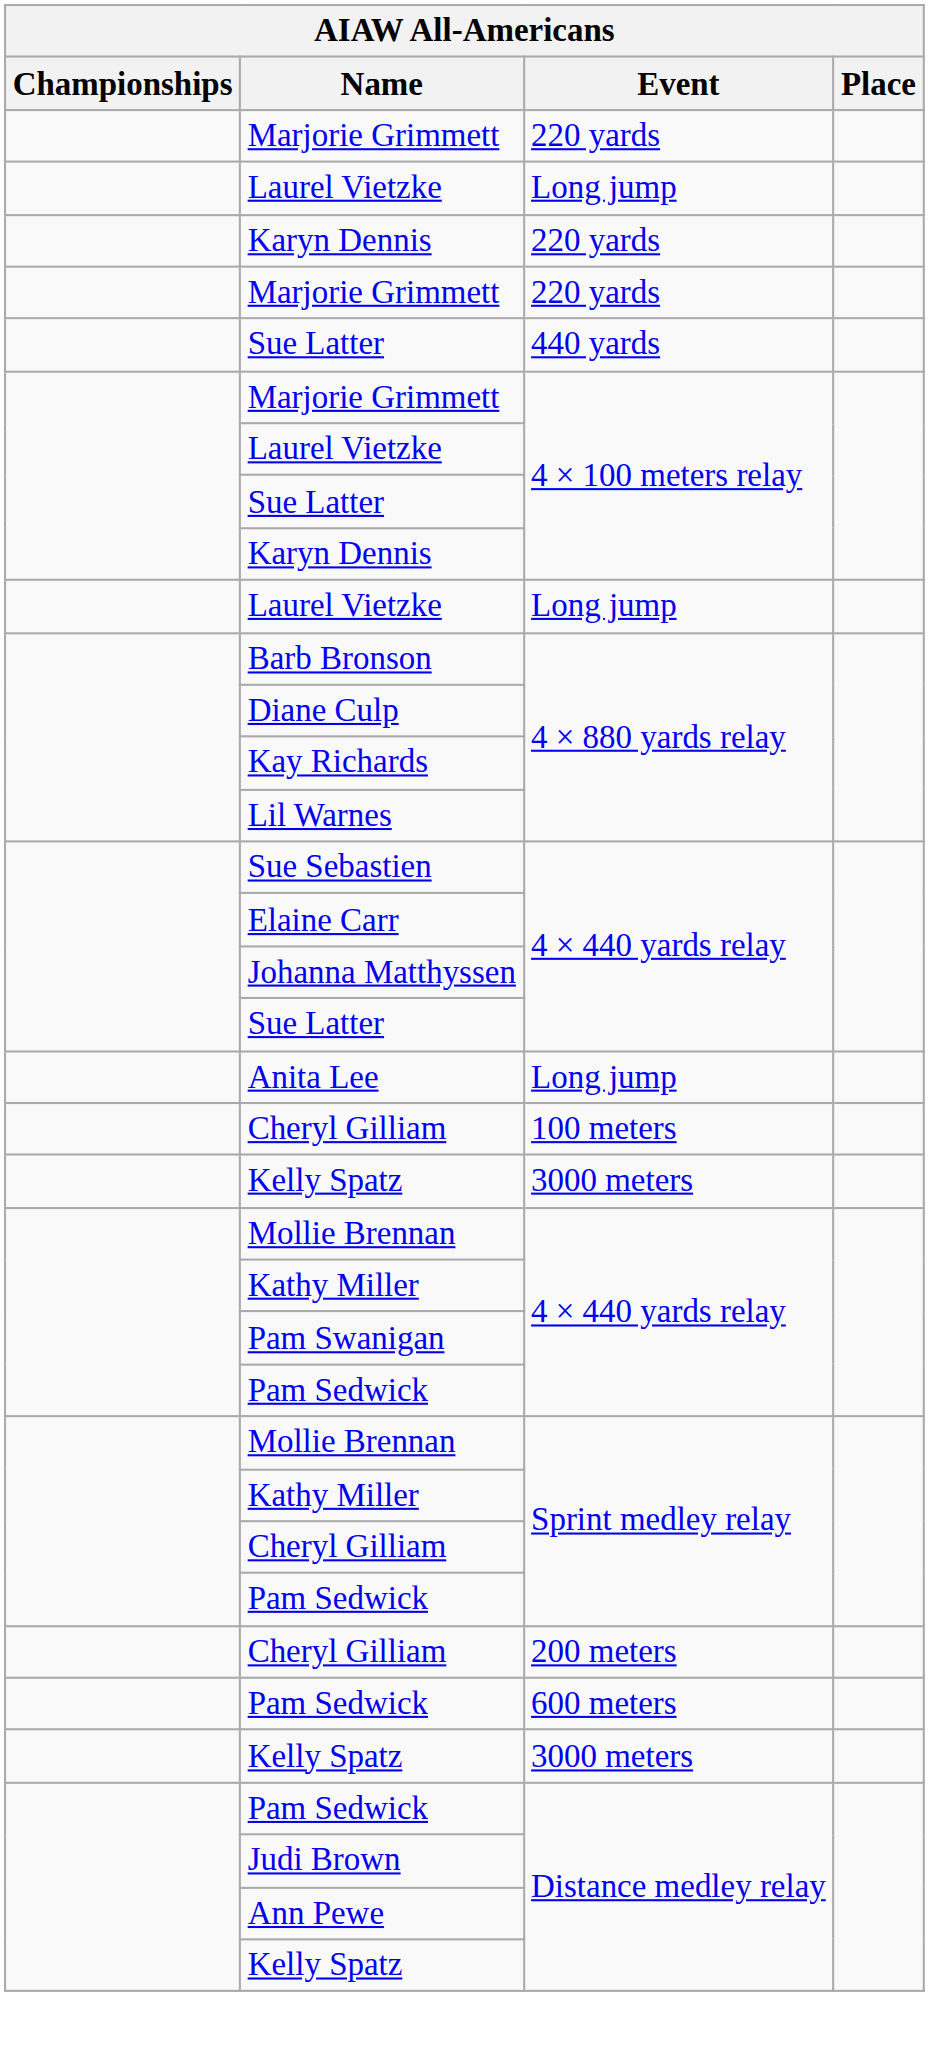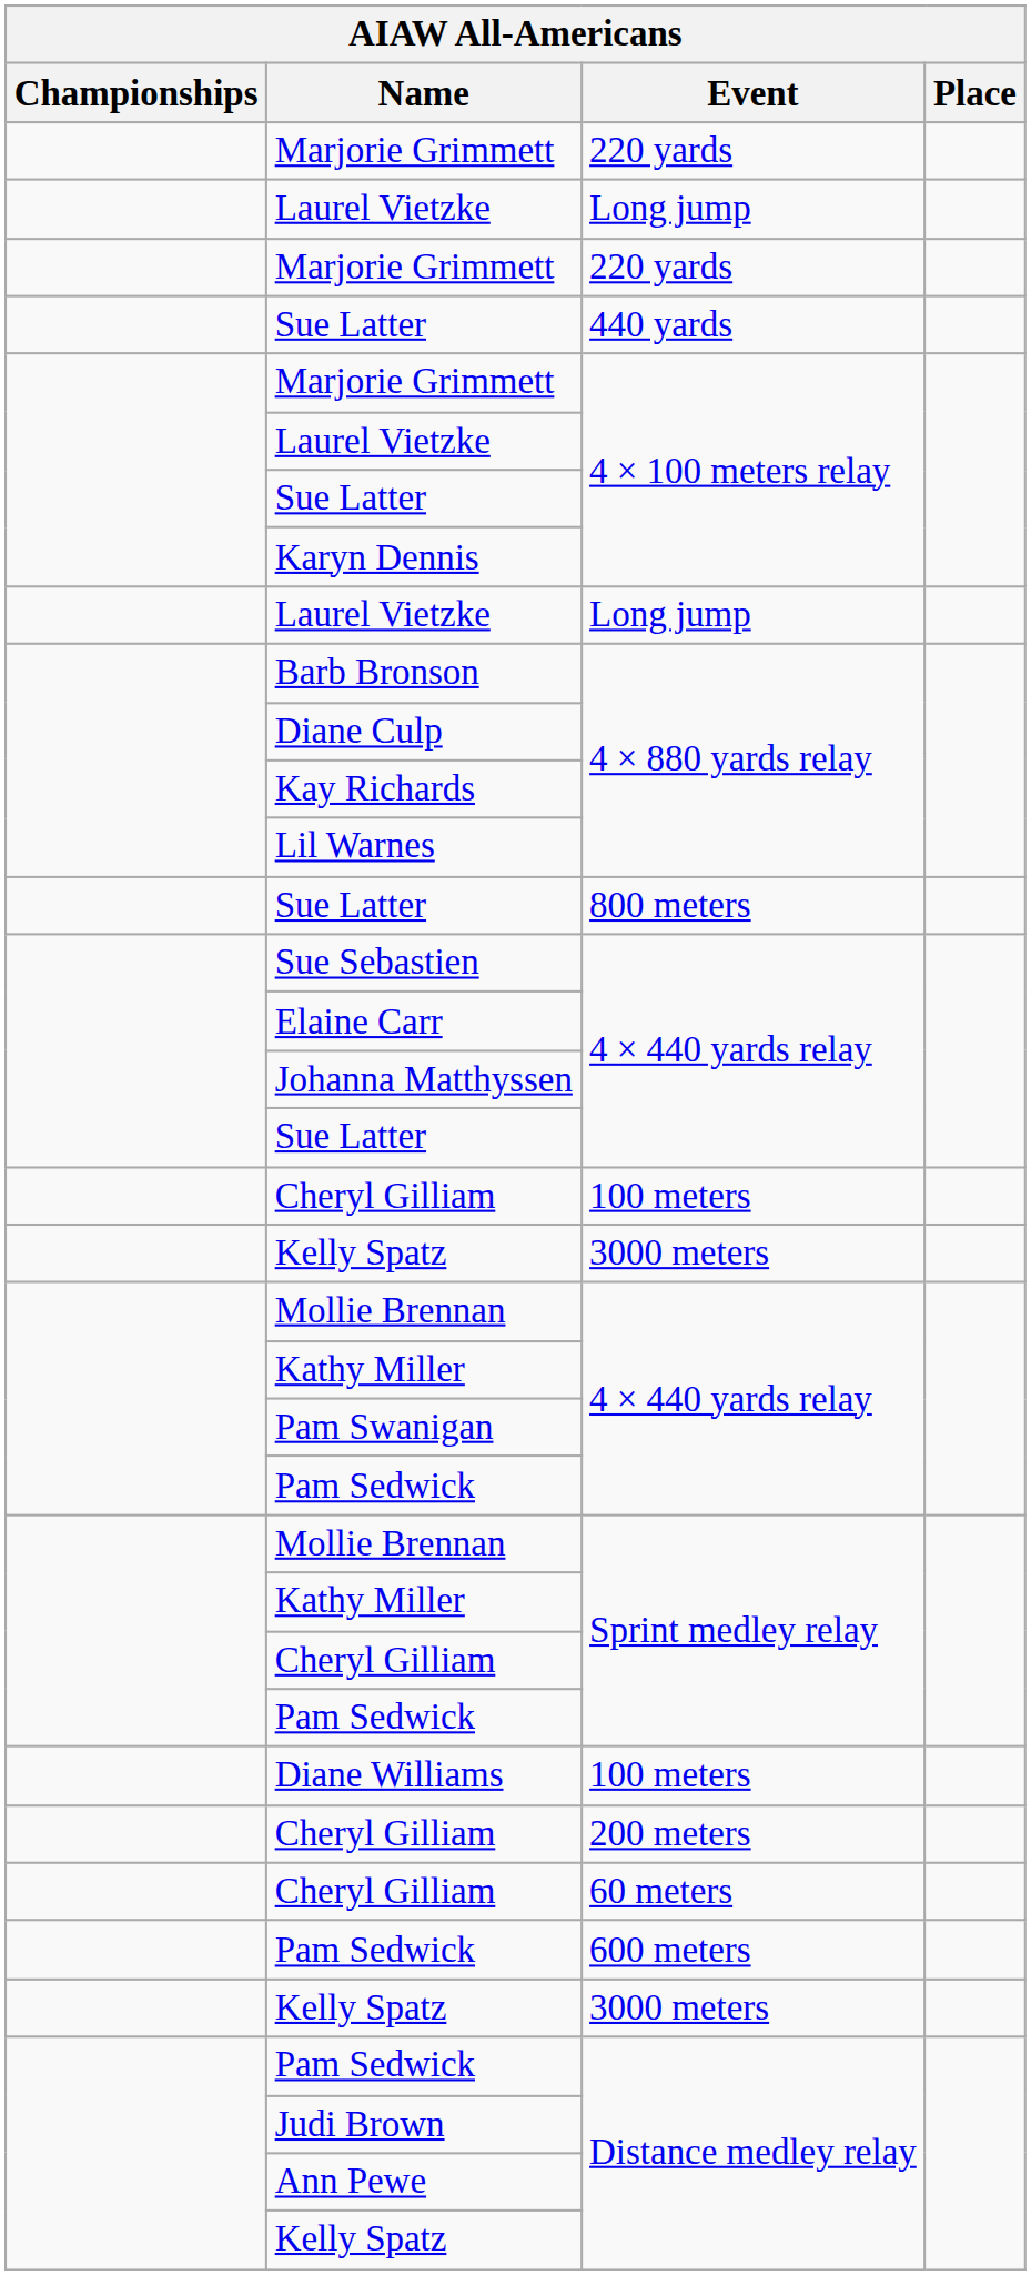- row: Karyn Dennis | 220 yards
+ row: Sue Latter | 800 meters
- row: Anita Lee | Long jump
+ row: Diane Williams | 100 meters
+ row: Cheryl Gilliam | 60 meters
